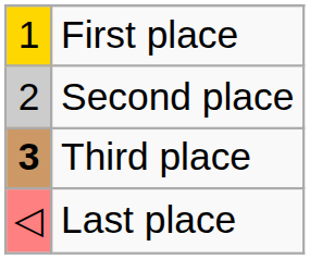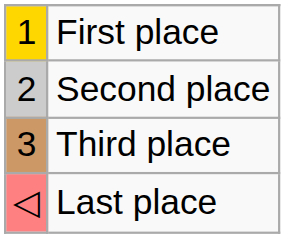Third place | column 1: bold -> normal
